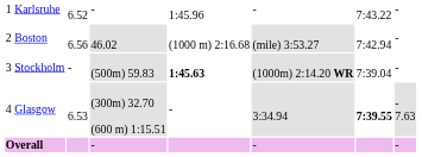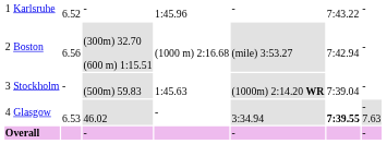Boston | column 4: 46.02 -> (300m) 32.70 (600 m) 1:15.51
Stockholm | column 5: bold -> normal
Glasgow | column 4: (300m) 32.70 (600 m) 1:15.51 -> 46.02
